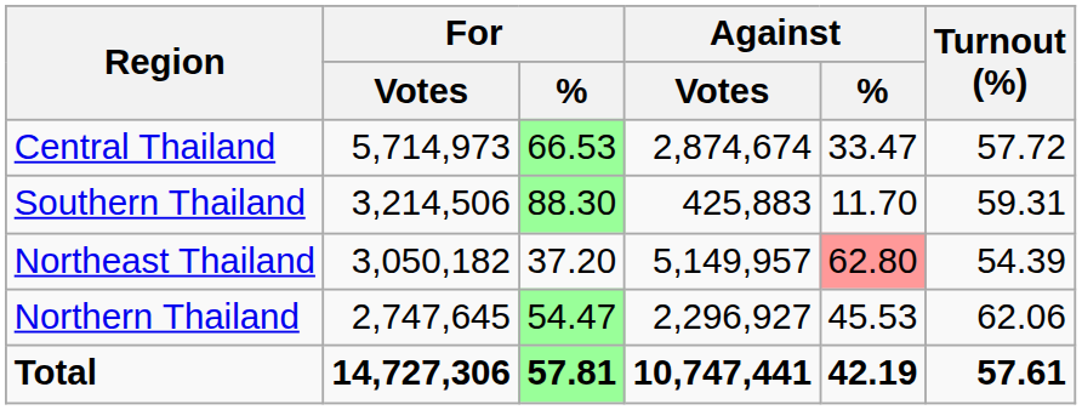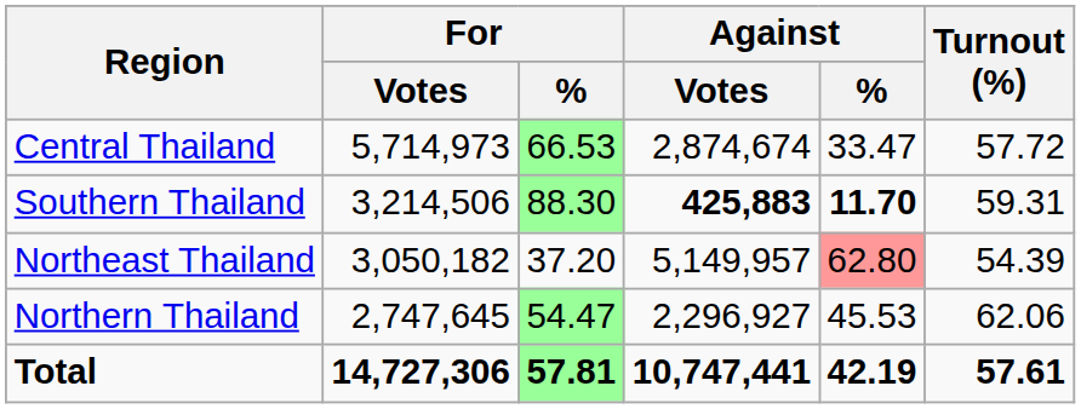Southern Thailand | Against / Votes: normal -> bold
Southern Thailand | Against / %: normal -> bold
